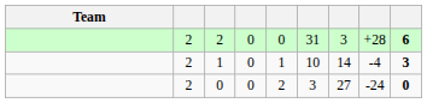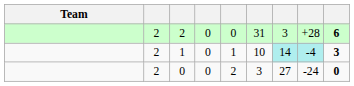row 3 | column 7: no background -> paleturquoise background
row 3 | column 8: no background -> paleturquoise background
